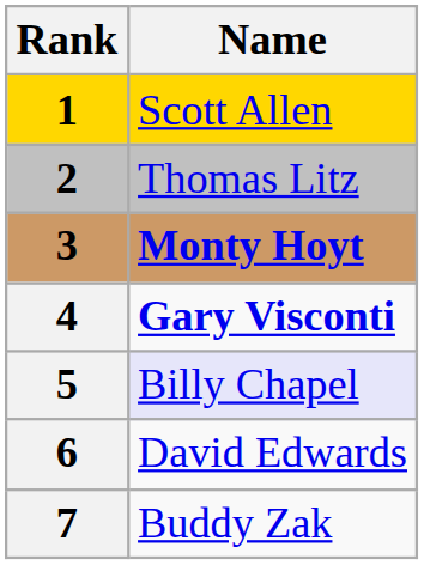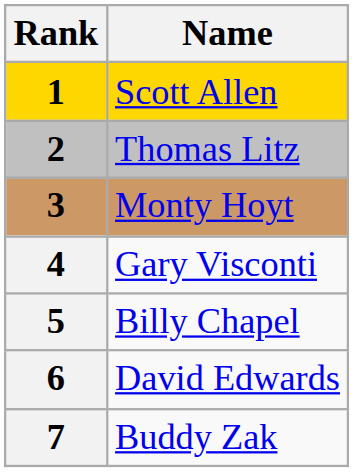Monty Hoyt | Name: bold -> normal
Gary Visconti | Name: bold -> normal
Billy Chapel | Name: lavender background -> no background
